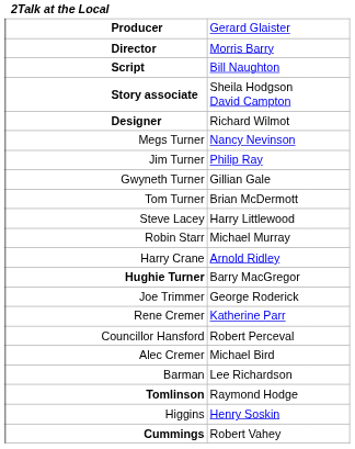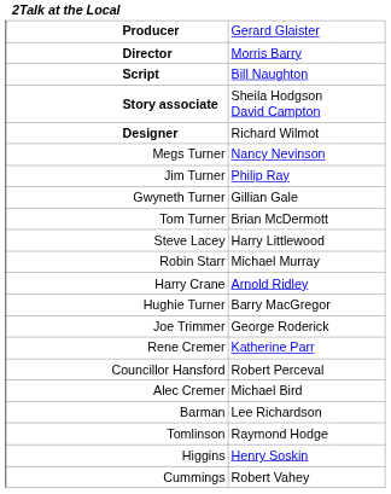Hughie Turner | column 2: bold -> normal
Tomlinson | column 2: bold -> normal
Cummings | column 2: bold -> normal
